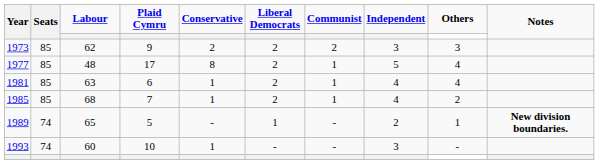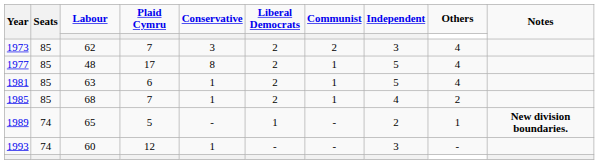1973 | column 4: 9 -> 7
1973 | column 5: 2 -> 3
1973 | column 9: 3 -> 4
1981 | column 8: 4 -> 5
1993 | column 4: 10 -> 12
